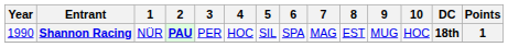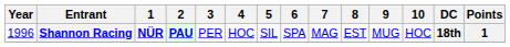Shannon Racing | Year: 1990 -> 1996
Shannon Racing | 1: normal -> bold
